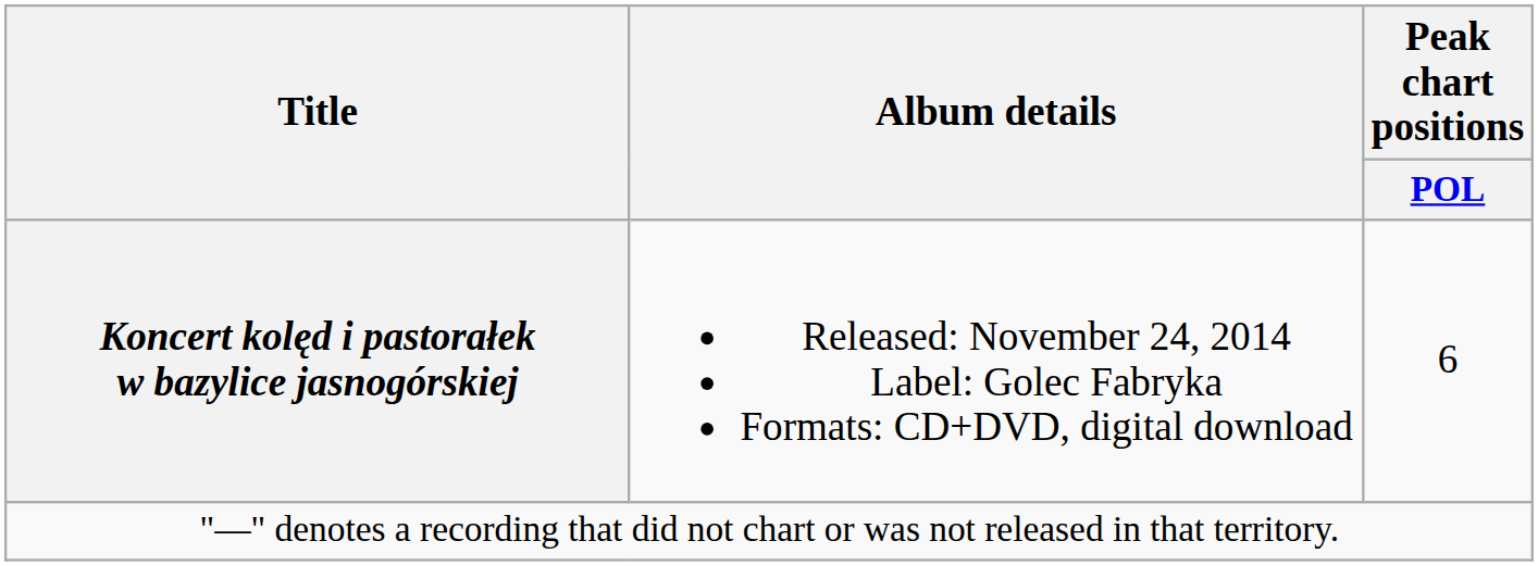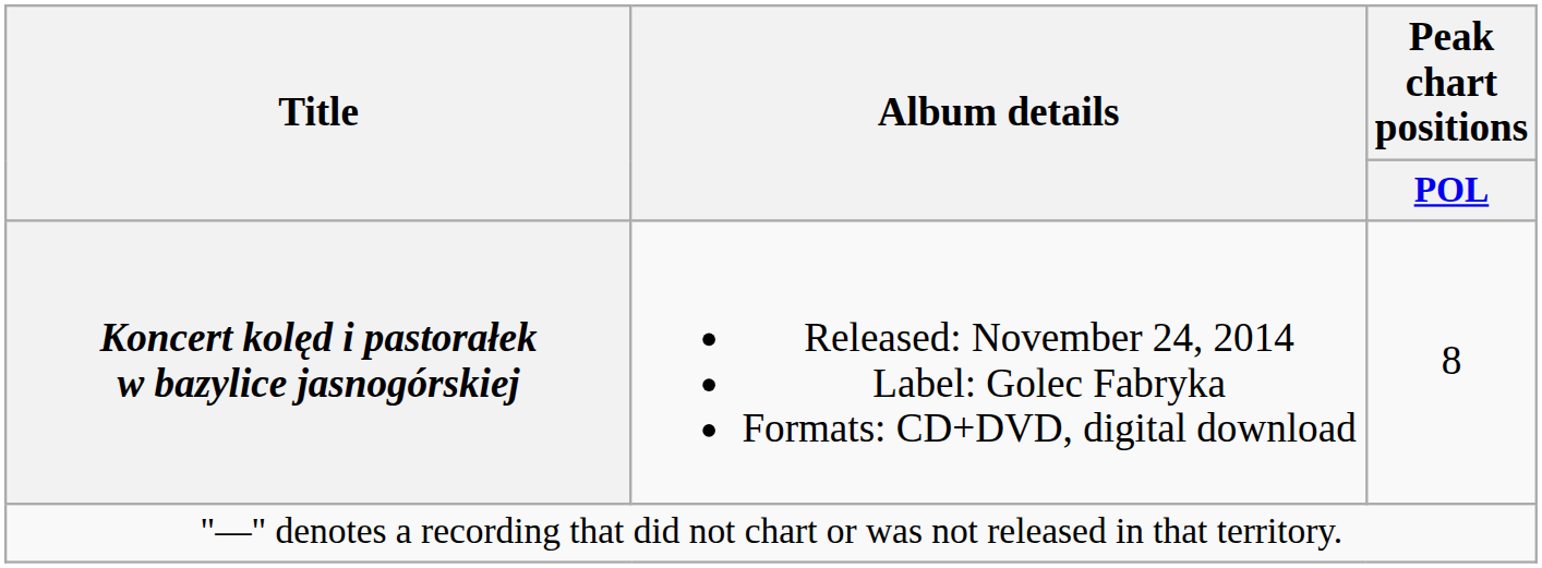Koncert kolęd i pastorałek w bazylice jasnogórskiej | Peak chart positions / POL: 6 -> 8
